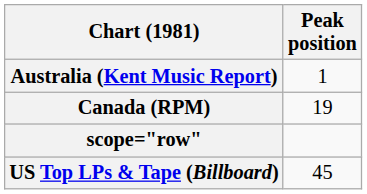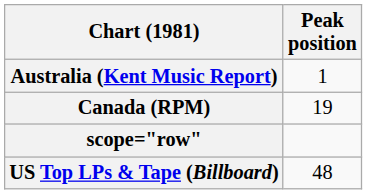US Top LPs & Tape (Billboard) | Peak position: 45 -> 48
